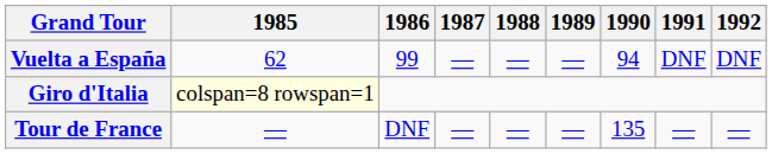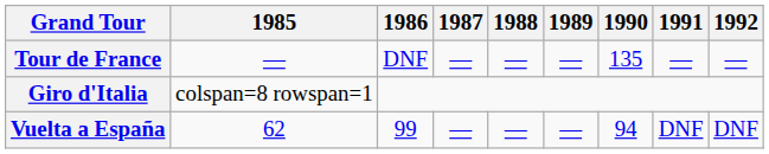rows swapped: Vuelta a España <-> Tour de France
Giro d'Italia | 1985: lightyellow background -> no background
